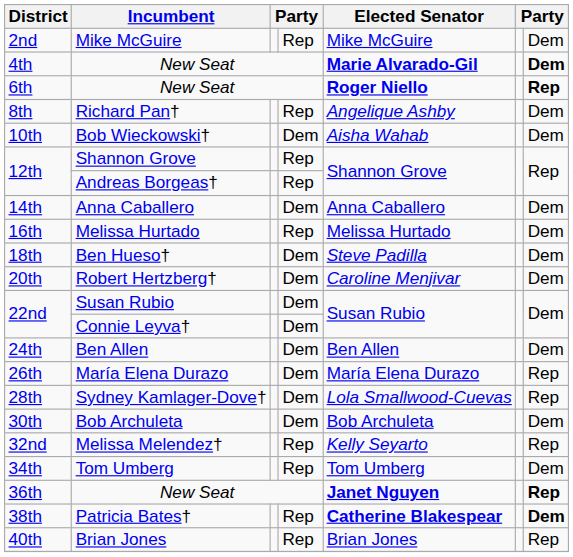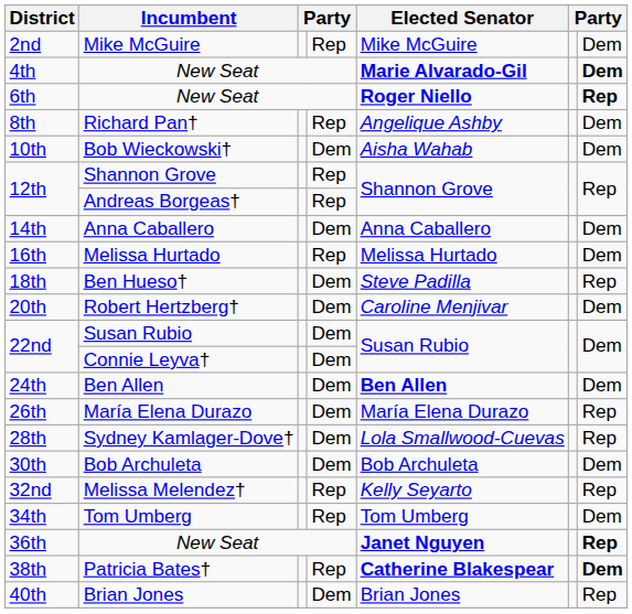18th | column 7: Dem -> Rep
24th | Elected Senator: normal -> bold
40th | column 4: Rep -> Dem
